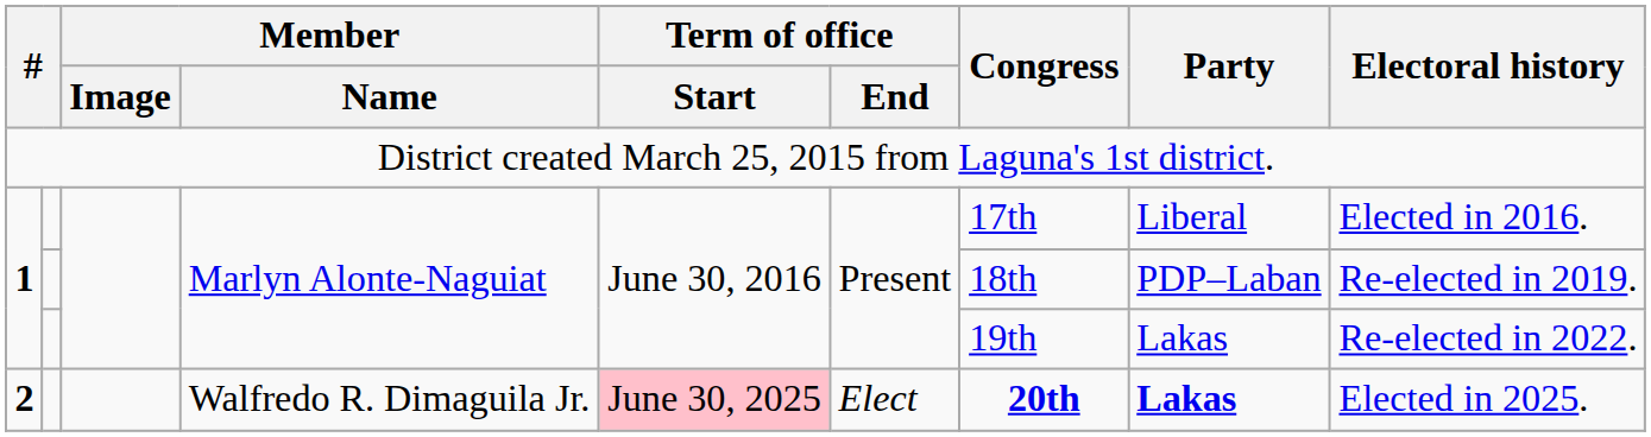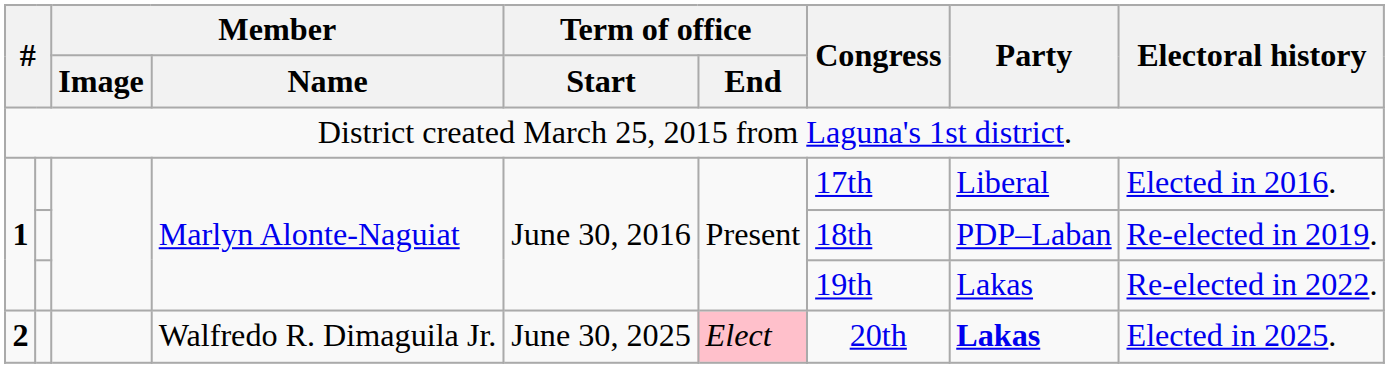2 | Term of office / Start: pink background -> no background
2 | Term of office / End: no background -> pink background
2 | Congress: bold -> normal
